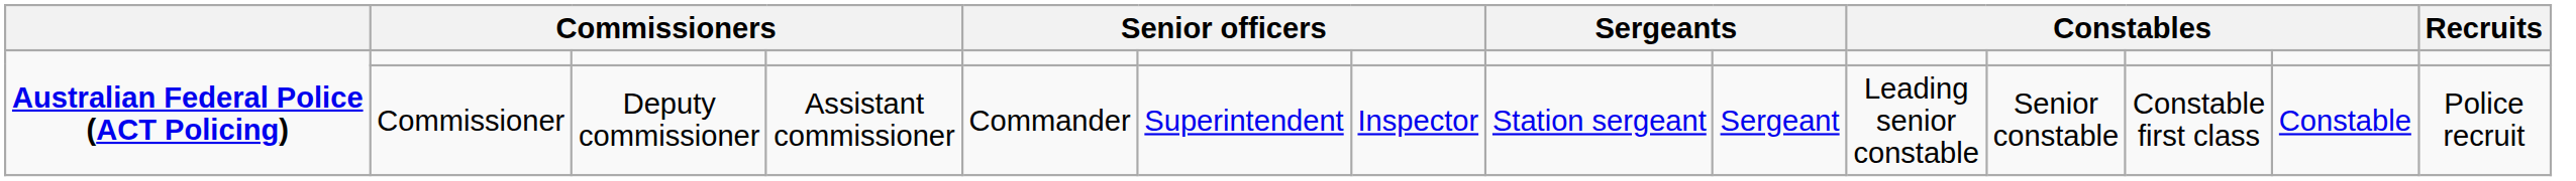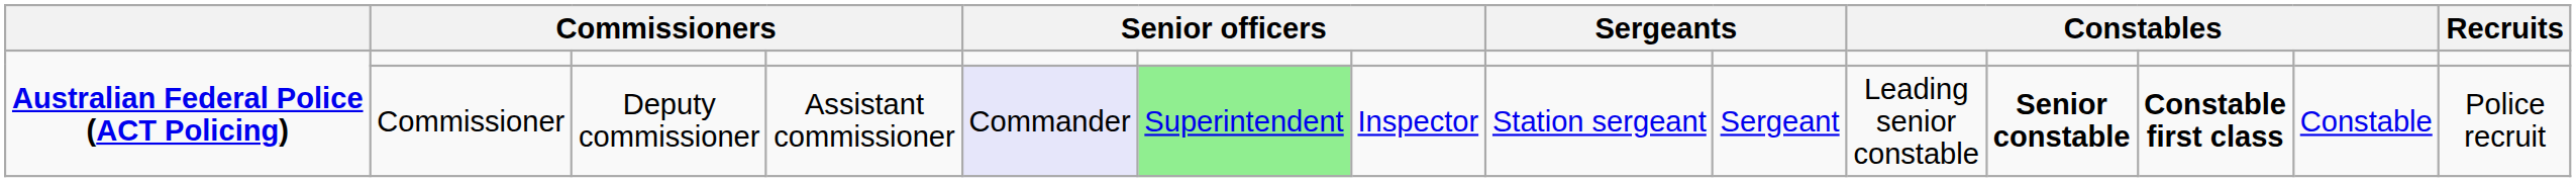Commissioner | column 5: no background -> lavender background
Commissioner | column 6: no background -> lightgreen background
Commissioner | column 11: normal -> bold
Commissioner | column 12: normal -> bold
